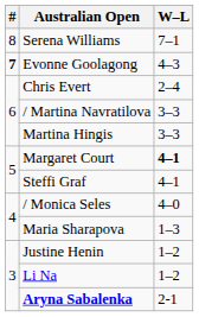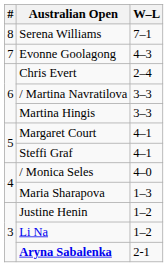Evonne Goolagong | #: bold -> normal
Margaret Court | W–L: bold -> normal
